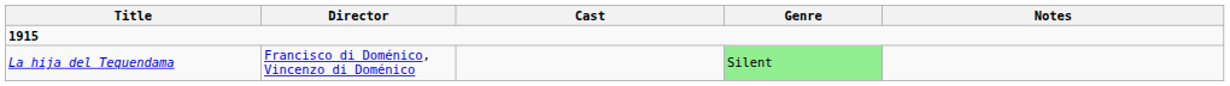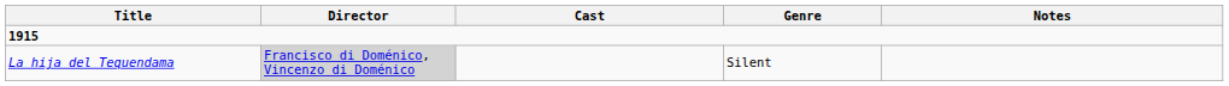La hija del Tequendama | Director: no background -> lightgrey background
La hija del Tequendama | Genre: lightgreen background -> no background
